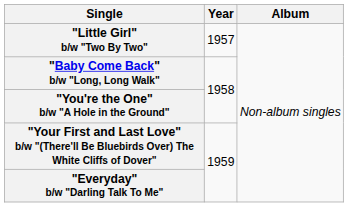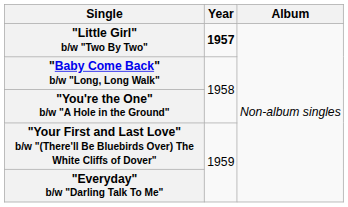"Little Girl" b/w "Two By Two" | Year: normal -> bold
